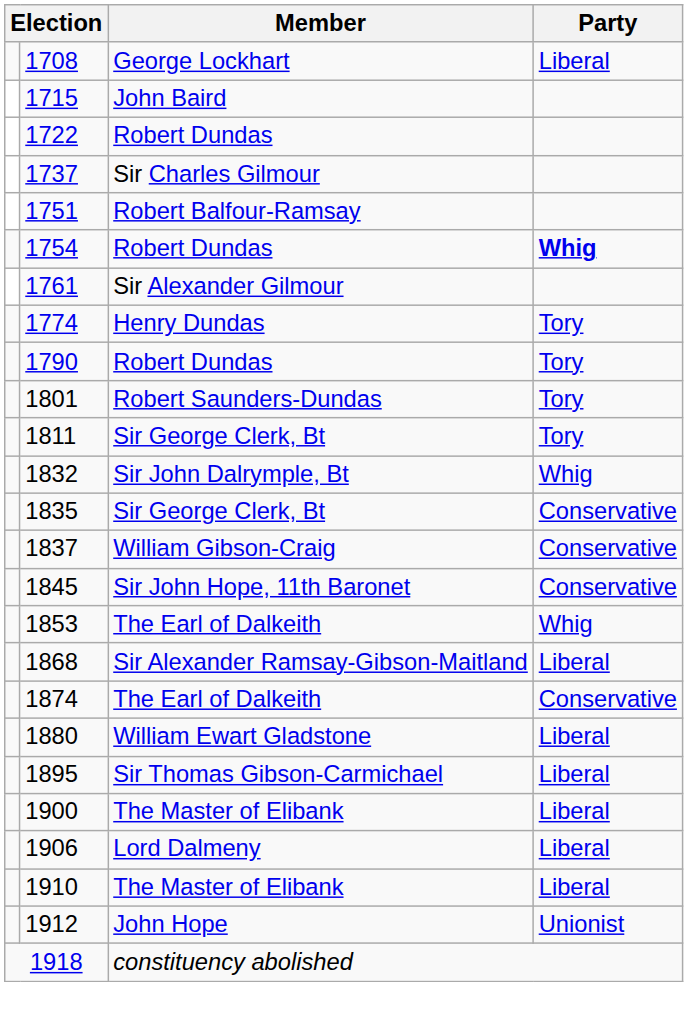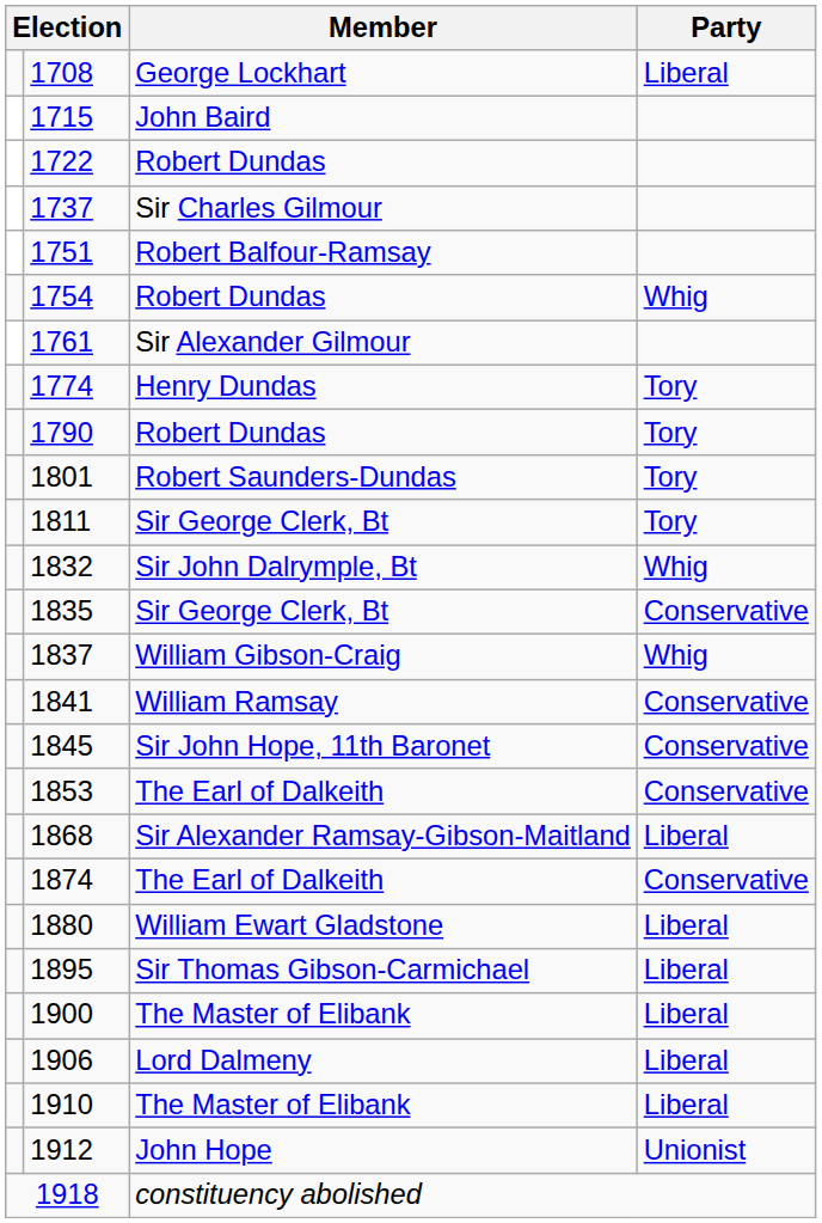1754 | Party: bold -> normal
1837 | Party: Conservative -> Whig
+ row: 1841 | William Ramsay | Conservative
1853 | Party: Whig -> Conservative
